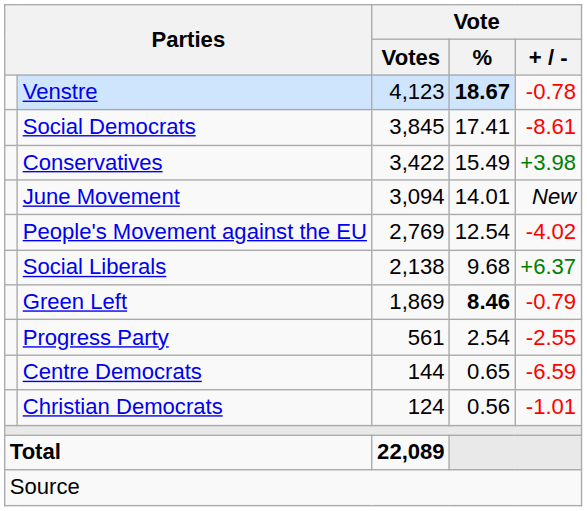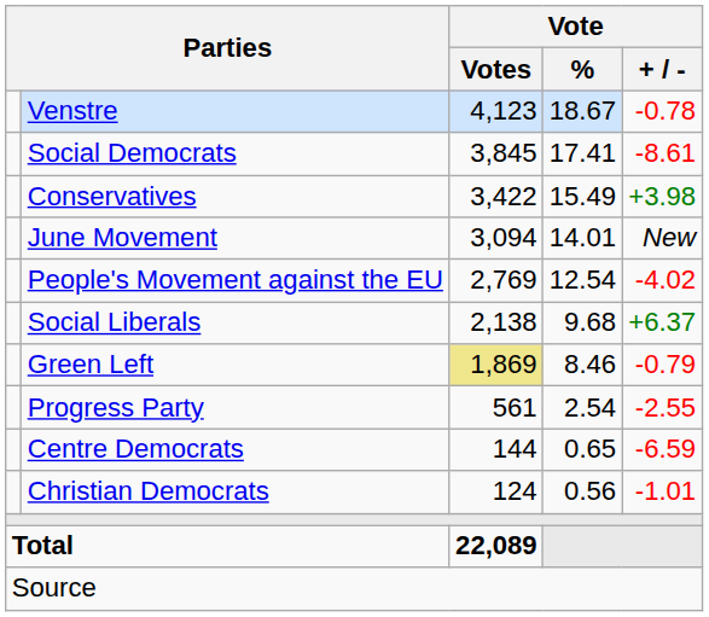Venstre | Vote / %: bold -> normal
Green Left | Vote / Votes: no background -> khaki background
Green Left | Vote / %: bold -> normal
